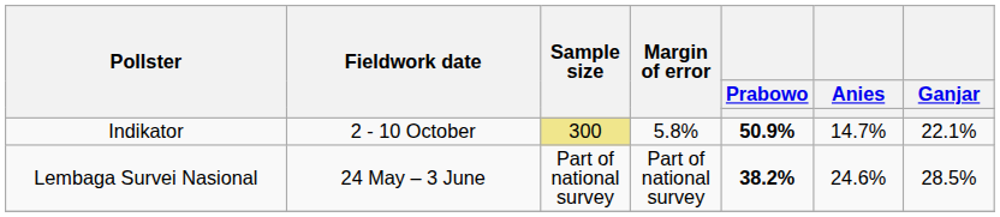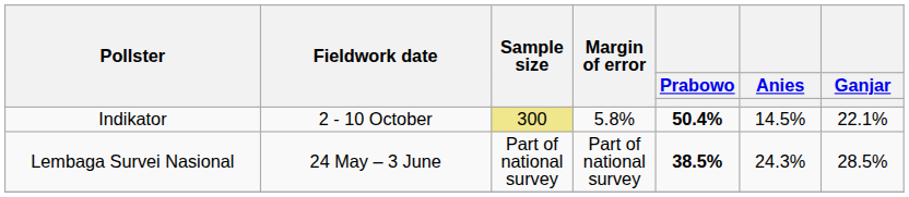Indikator | Prabowo: 50.9% -> 50.4%
Indikator | Anies: 14.7% -> 14.5%
Lembaga Survei Nasional | Prabowo: 38.2% -> 38.5%
Lembaga Survei Nasional | Anies: 24.6% -> 24.3%
